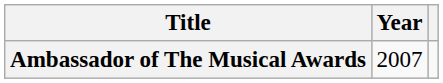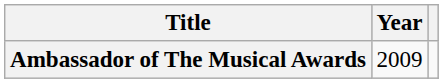Ambassador of The Musical Awards | Year: 2007 -> 2009
